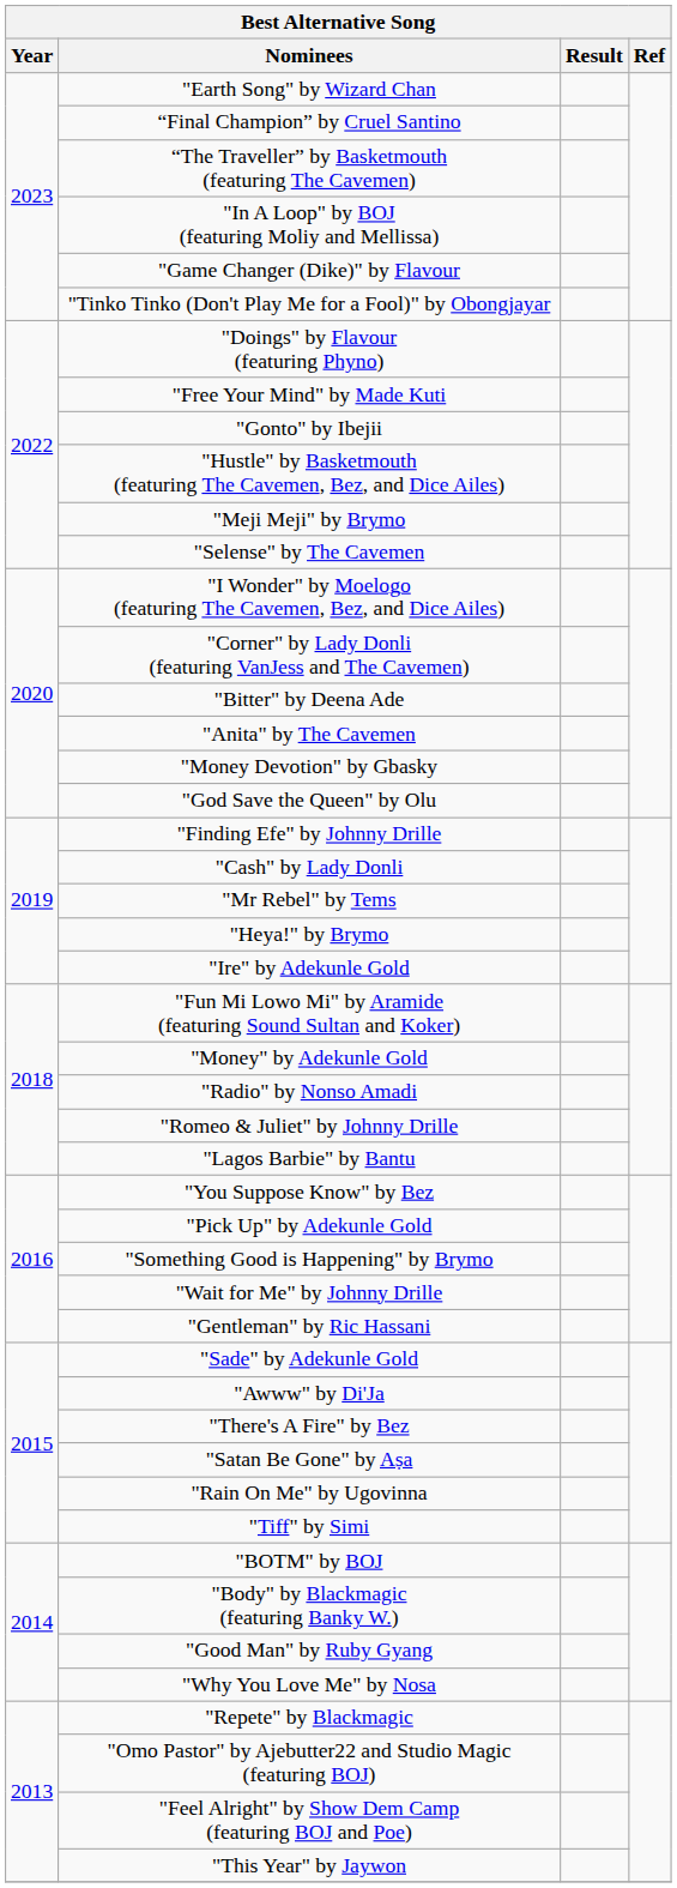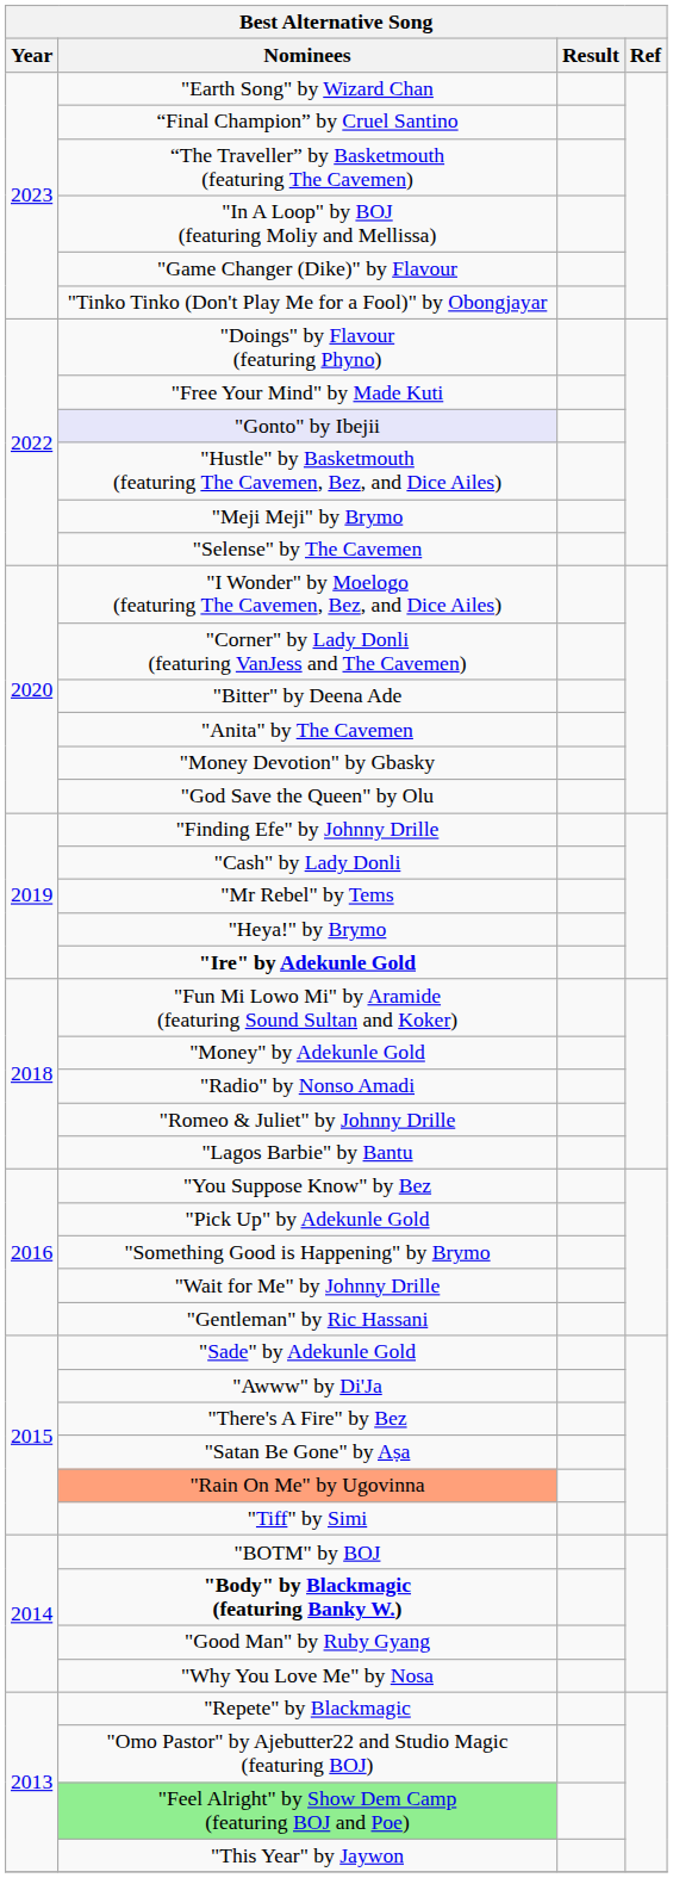"Gonto" by Ibejii | Nominees: no background -> lavender background
"Ire" by Adekunle Gold | Nominees: normal -> bold
"Rain On Me" by Ugovinna | Nominees: no background -> lightsalmon background
"Body" by Blackmagic (featuring Banky W.) | Nominees: normal -> bold
"Feel Alright" by Show Dem Camp (featuring BOJ and Poe) | Nominees: no background -> lightgreen background
